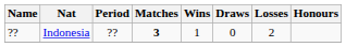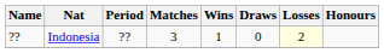Indonesia | Matches: bold -> normal
Indonesia | Losses: no background -> lightyellow background
